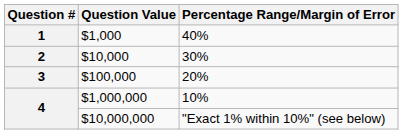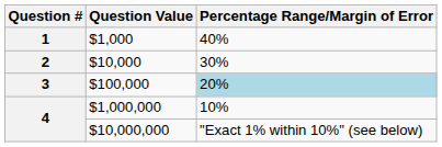$100,000 | Percentage Range/Margin of Error: no background -> lightblue background
